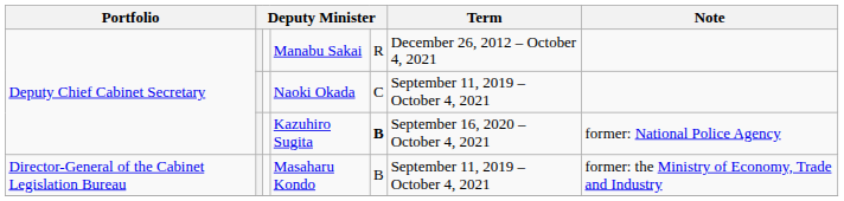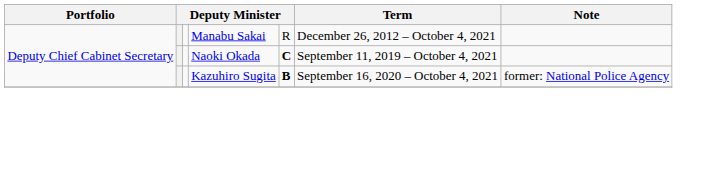Naoki Okada | column 5: normal -> bold
- row: Director-General of the Cabinet Legislation Bureau | Masaharu Kondo | B | September 11, 2019 – October 4, 2021 | former: the Ministry of Economy, Trade and Industry
